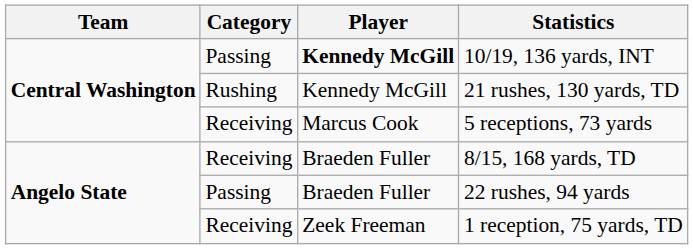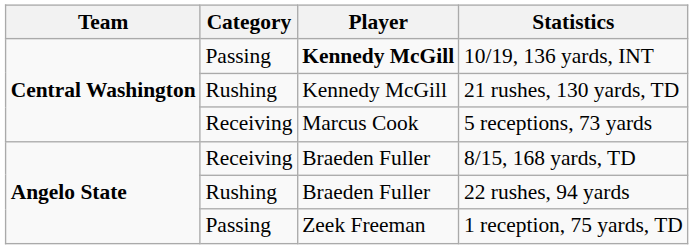22 rushes, 94 yards | Category: Passing -> Rushing
1 reception, 75 yards, TD | Category: Receiving -> Passing
